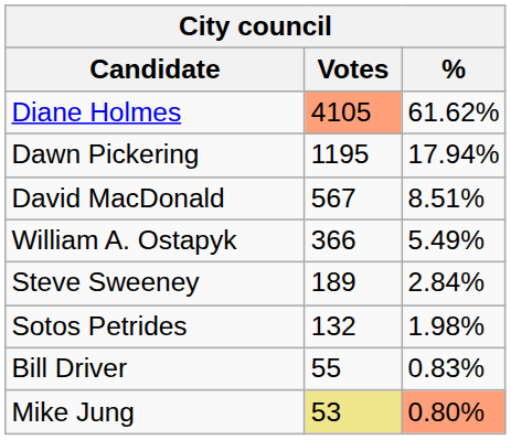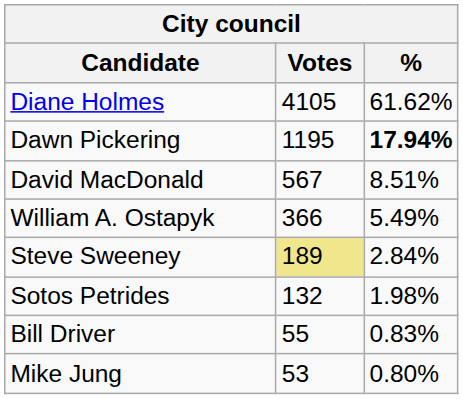Diane Holmes | Votes: lightsalmon background -> no background
Dawn Pickering | %: normal -> bold
Steve Sweeney | Votes: no background -> khaki background
Mike Jung | Votes: khaki background -> no background
Mike Jung | %: lightsalmon background -> no background
